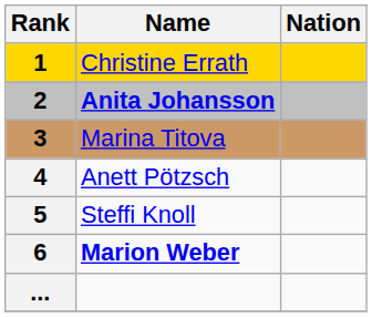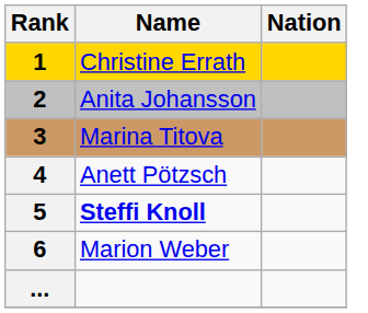Anita Johansson | Name: bold -> normal
Steffi Knoll | Name: normal -> bold
Marion Weber | Name: bold -> normal
